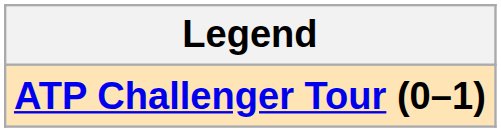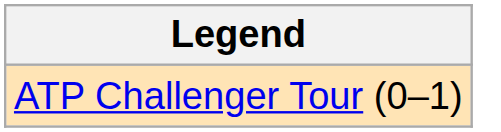row 2 | column 1: bold -> normal
